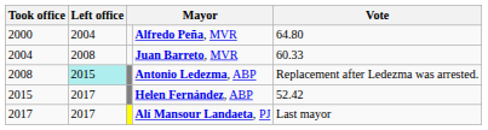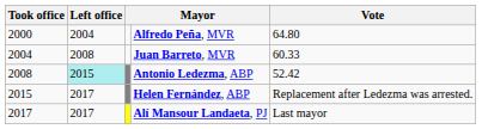Antonio Ledezma, ABP | Vote: Replacement after Ledezma was arrested. -> 52.42
Helen Fernández, ABP | Vote: 52.42 -> Replacement after Ledezma was arrested.
